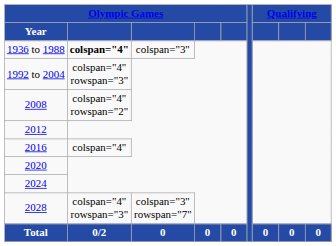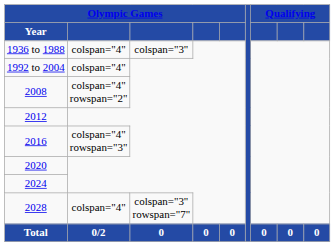1936 to 1988 | column 2: bold -> normal
1992 to 2004 | column 2: colspan="4" rowspan="3" -> colspan="4"
2016 | column 2: colspan="4" -> colspan="4" rowspan="3"
2028 | column 2: colspan="4" rowspan="3" -> colspan="4"
